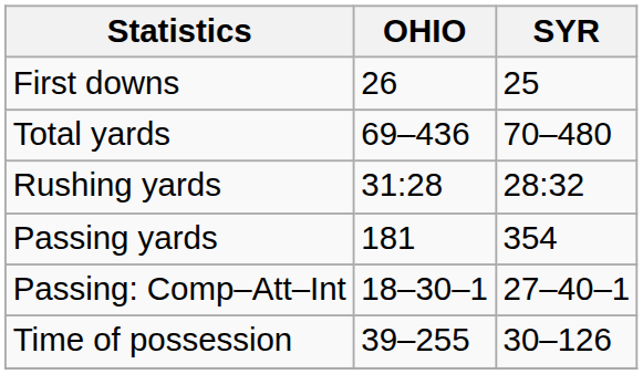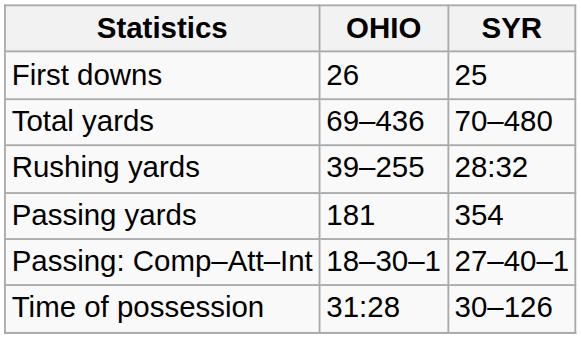Rushing yards | OHIO: 31:28 -> 39–255
Time of possession | OHIO: 39–255 -> 31:28
